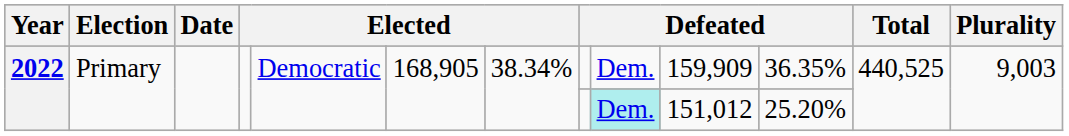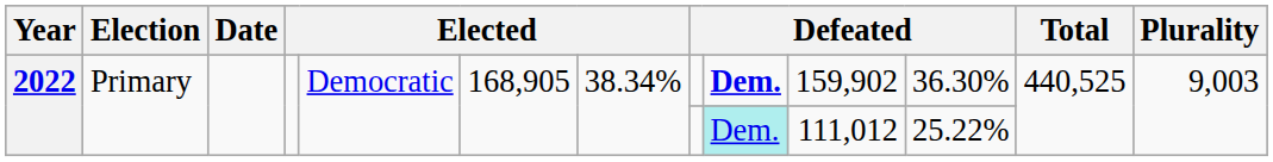row 2 | column 9: normal -> bold
row 2 | column 10: 159,909 -> 159,902
row 2 | column 11: 36.35% -> 36.30%
row 3 | column 10: 151,012 -> 111,012
row 3 | column 11: 25.20% -> 25.22%
